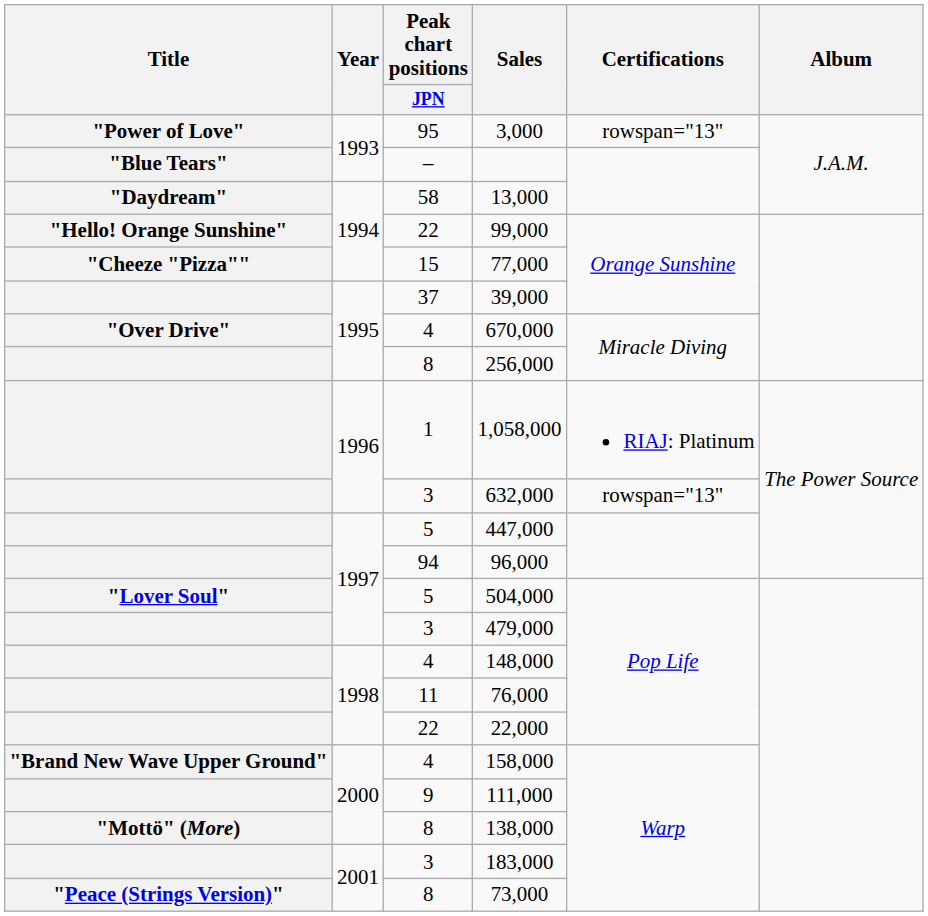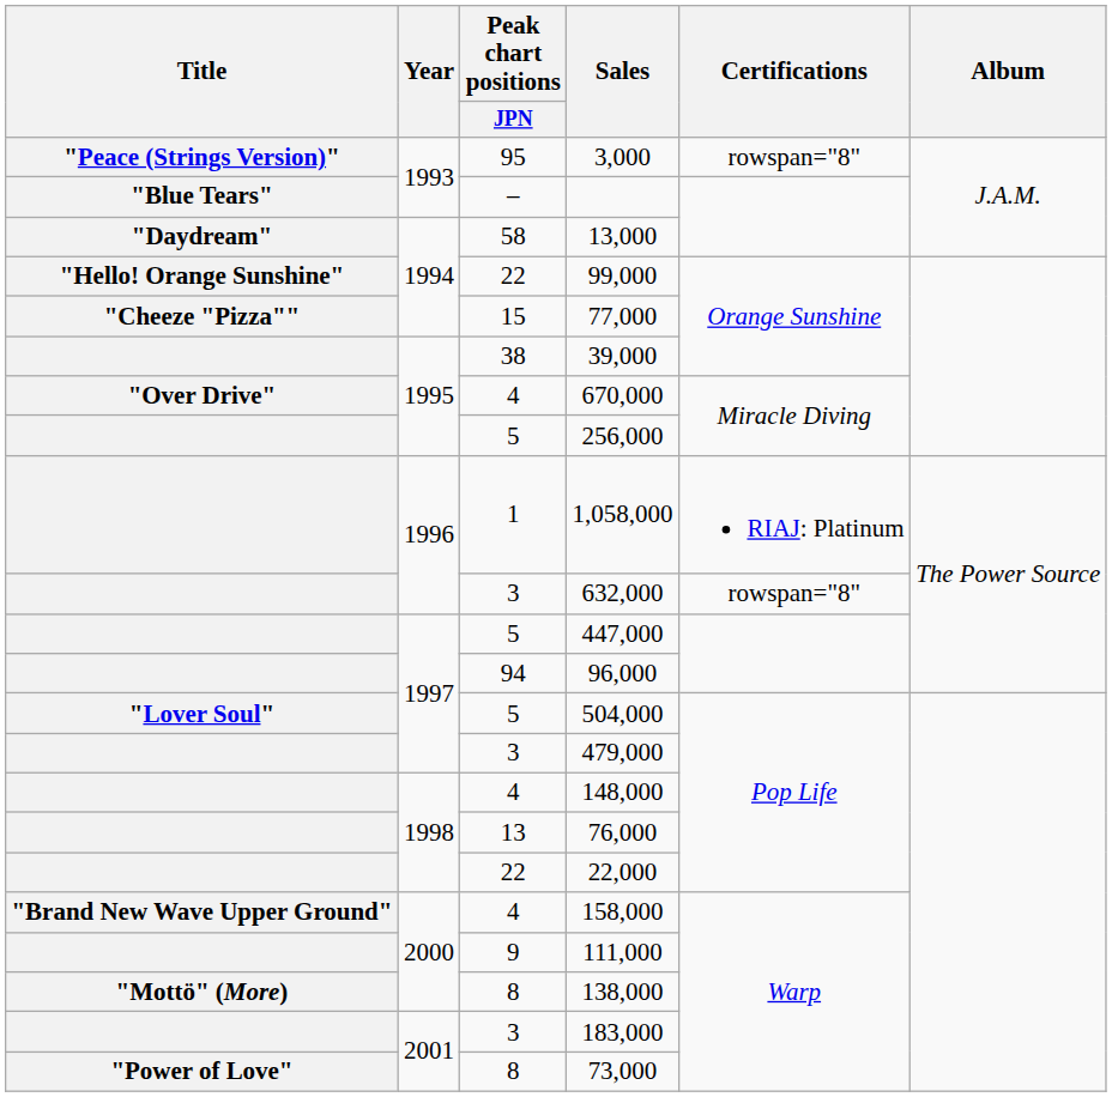3,000 | Title: "Power of Love" -> "Peace (Strings Version)"
3,000 | Certifications: rowspan="13" -> rowspan="8"
39,000 | Peak chart positions / JPN: 37 -> 38
256,000 | Peak chart positions / JPN: 8 -> 5
632,000 | Certifications: rowspan="13" -> rowspan="8"
76,000 | Peak chart positions / JPN: 11 -> 13
73,000 | Title: "Peace (Strings Version)" -> "Power of Love"
